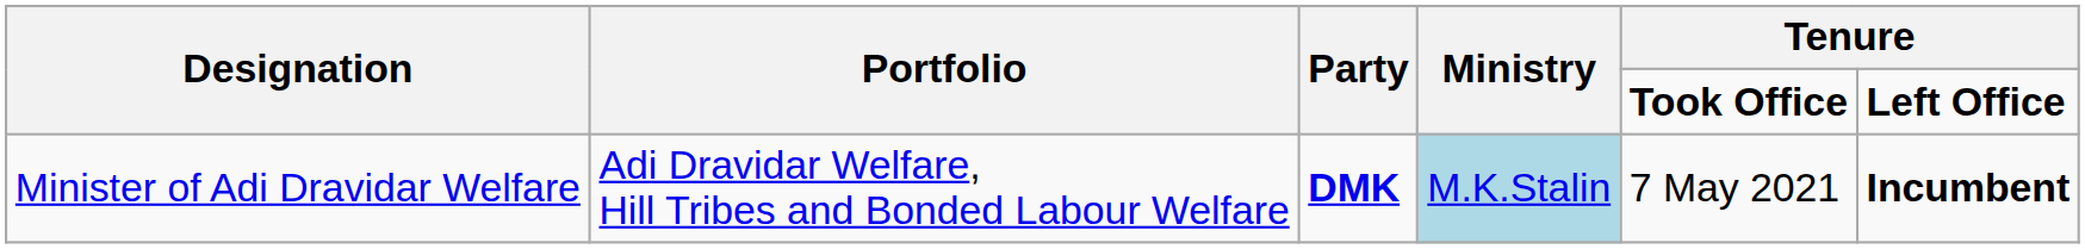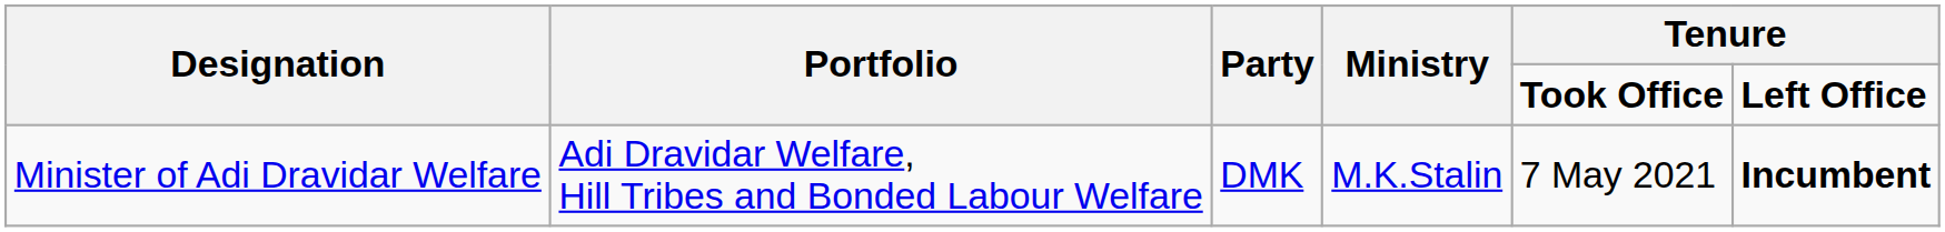Minister of Adi Dravidar Welfare | Party: bold -> normal
Minister of Adi Dravidar Welfare | Ministry: lightblue background -> no background
